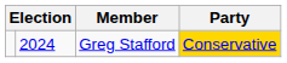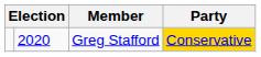Greg Stafford | column 2: 2024 -> 2020
